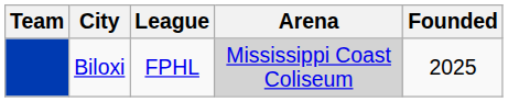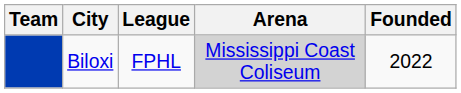Biloxi | Founded: 2025 -> 2022
